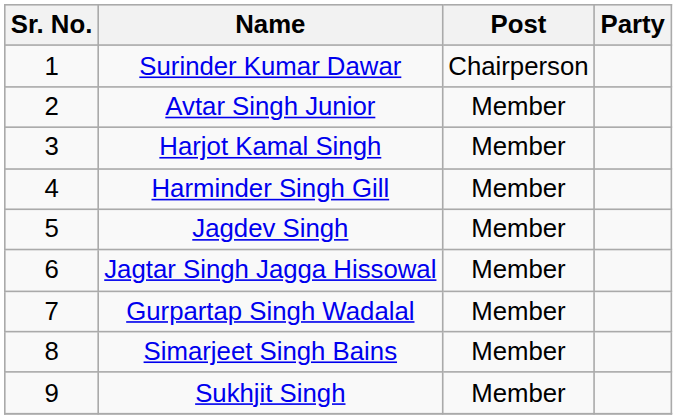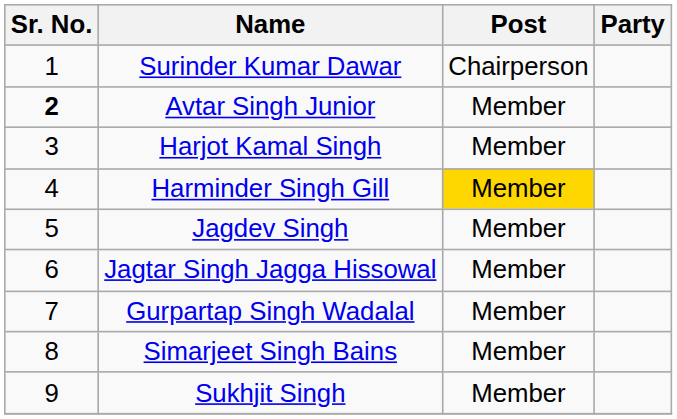Avtar Singh Junior | Sr. No.: normal -> bold
Harminder Singh Gill | Post: no background -> gold background
